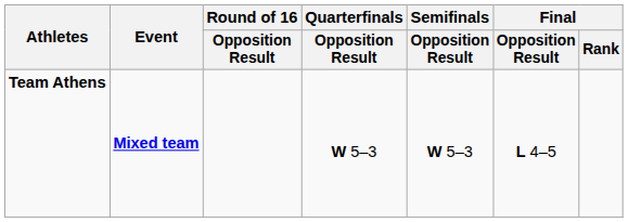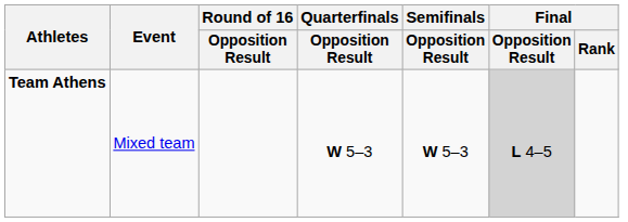Team Athens | Event: bold -> normal
Team Athens | Final / Opposition Result: no background -> lightgrey background
